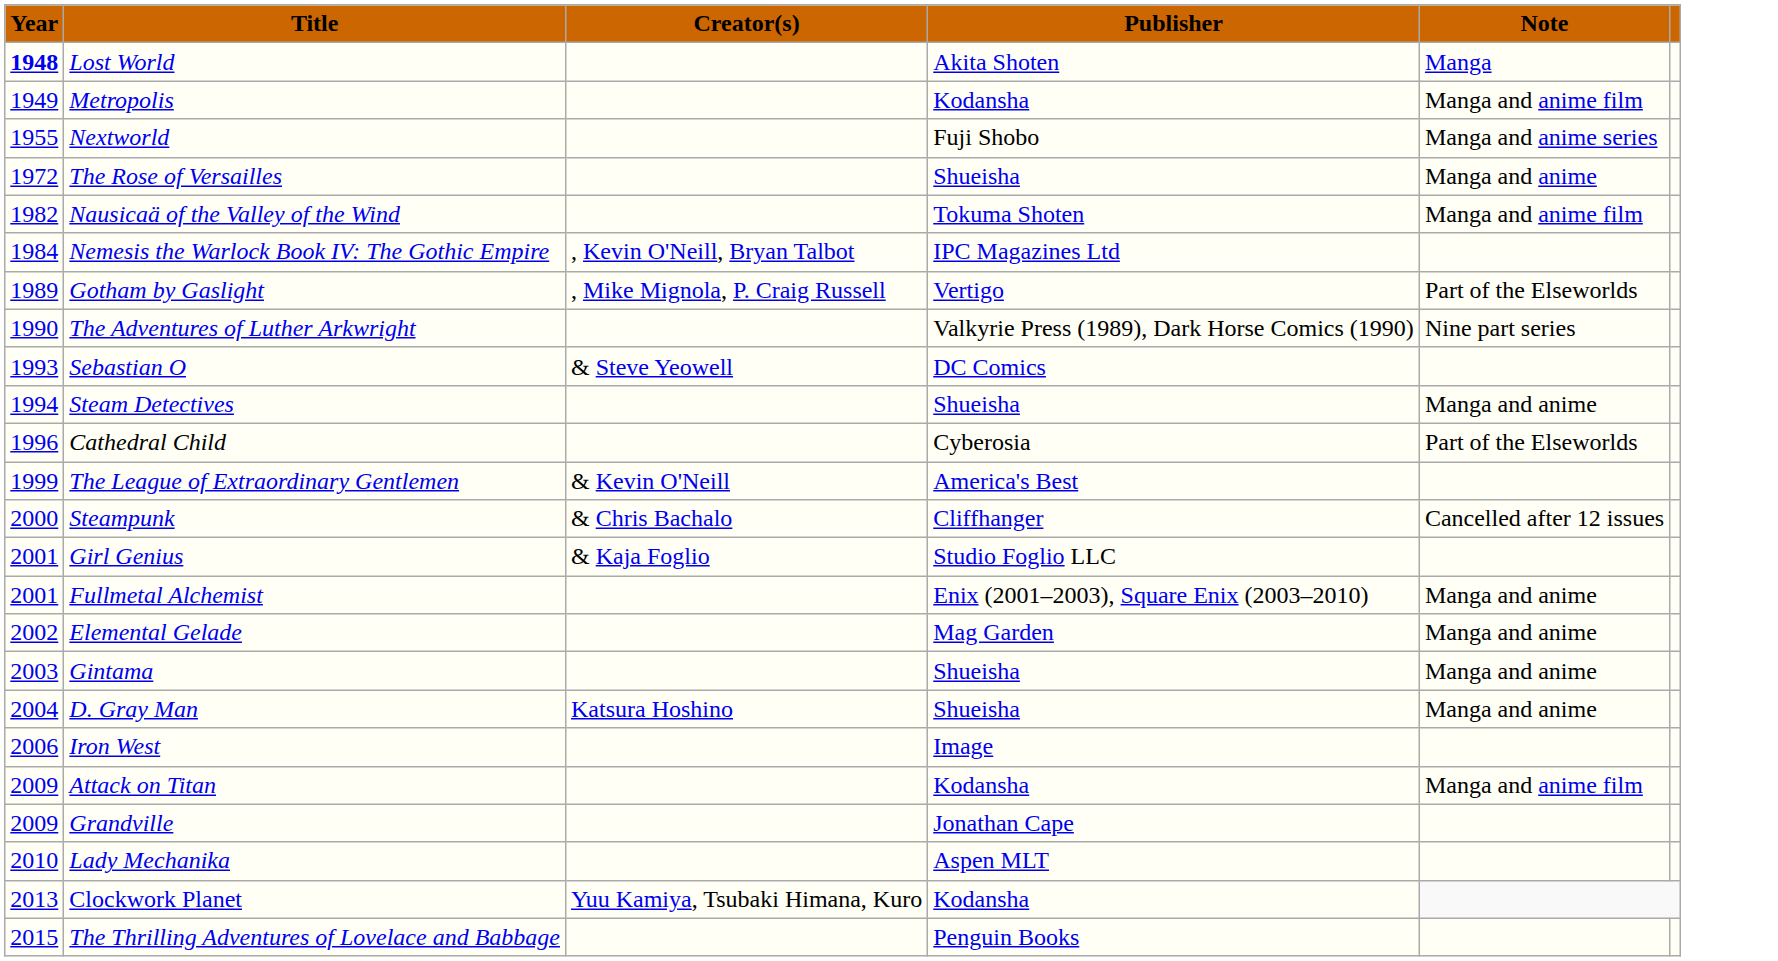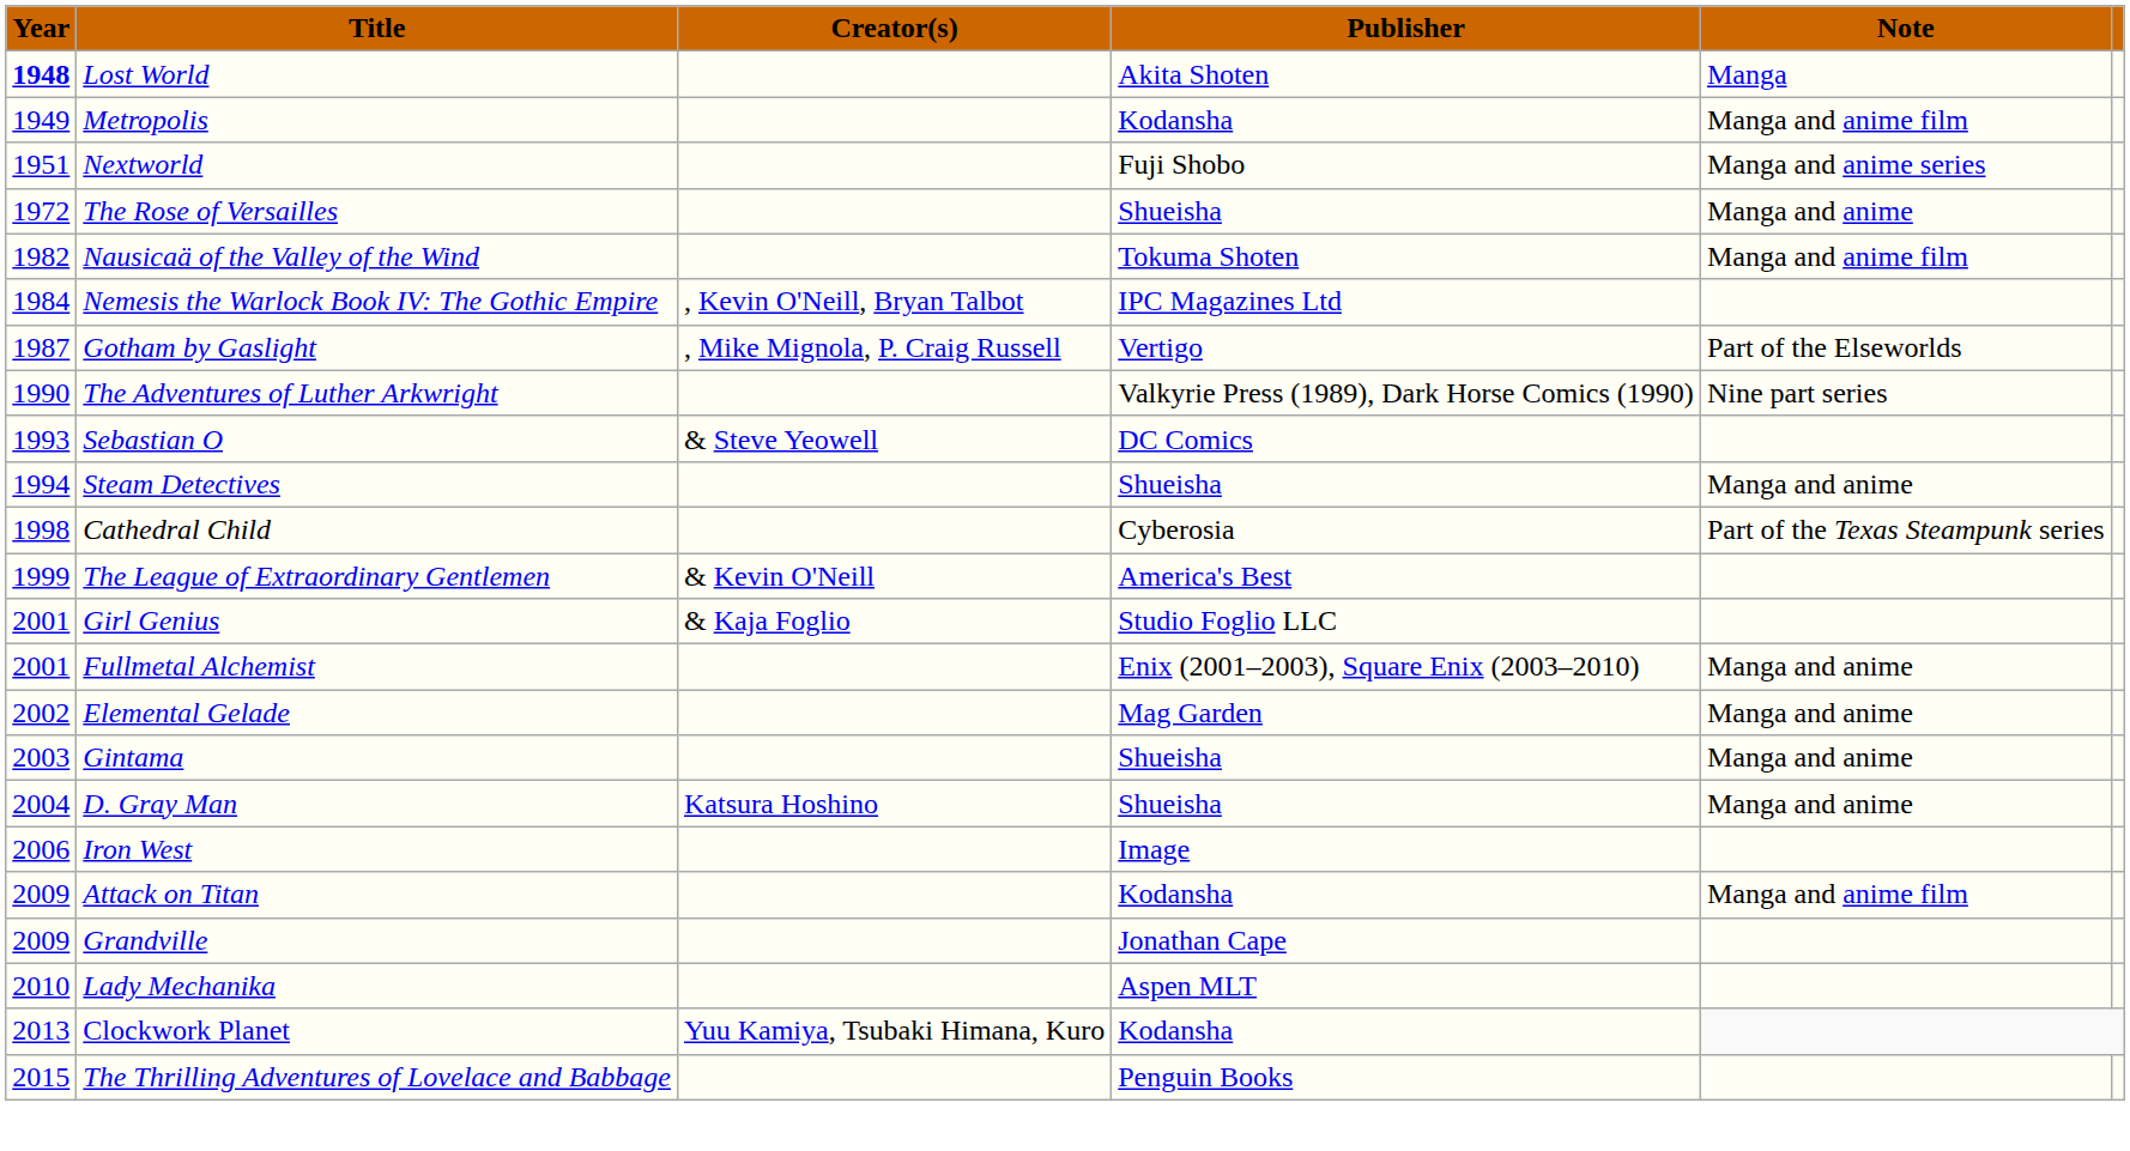Nextworld | Year: 1955 -> 1951
Gotham by Gaslight | Year: 1989 -> 1987
Cathedral Child | Year: 1996 -> 1998
Cathedral Child | Note: Part of the Elseworlds -> Part of the Texas Steampunk series
- row: 2000 | Steampunk | & Chris Bachalo | Cliffhanger | Cancelled after 12 issues
